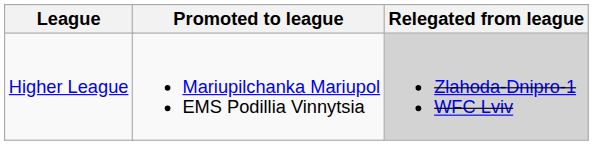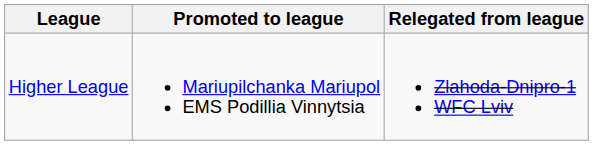Higher League | Relegated from league: lightgrey background -> no background
